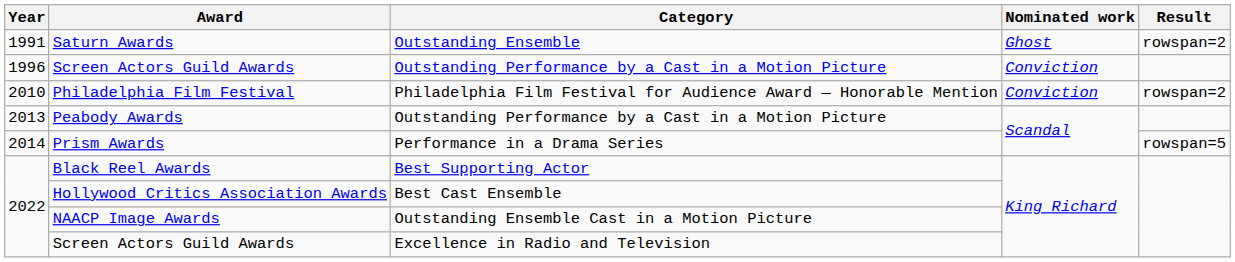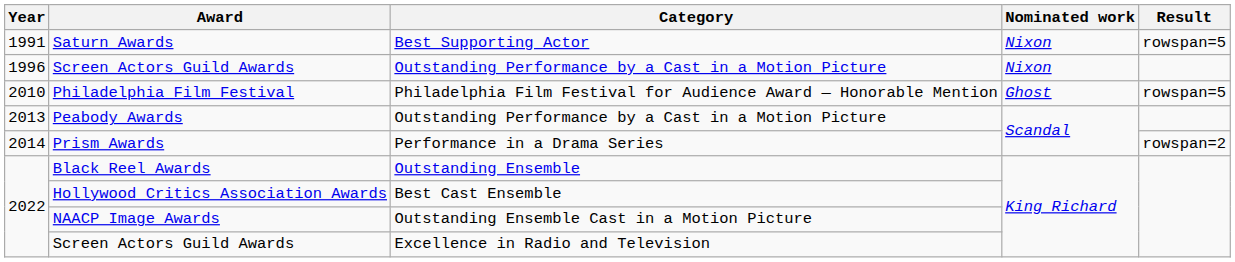Saturn Awards | Category: Outstanding Ensemble -> Best Supporting Actor
Saturn Awards | Nominated work: Ghost -> Nixon
Saturn Awards | Result: rowspan=2 -> rowspan=5
1996 / Screen Actors Guild Awards | Nominated work: Conviction -> Nixon
Philadelphia Film Festival | Nominated work: Conviction -> Ghost
Philadelphia Film Festival | Result: rowspan=2 -> rowspan=5
Prism Awards | Result: rowspan=5 -> rowspan=2
Black Reel Awards | Category: Best Supporting Actor -> Outstanding Ensemble
